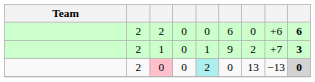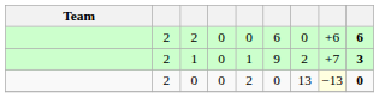row 4 | column 3: pink background -> no background
row 4 | column 5: paleturquoise background -> no background
row 4 | column 8: no background -> lightyellow background
row 4 | column 9: lightgrey background -> no background
